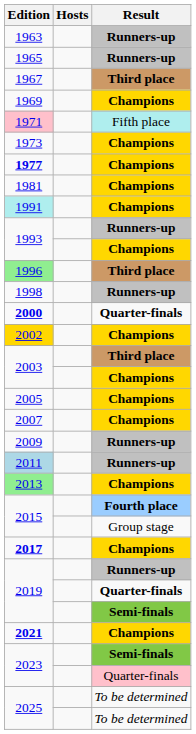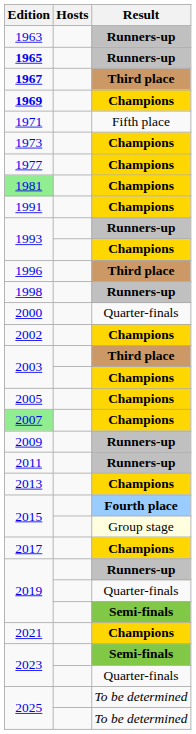1965 | Edition: normal -> bold
1967 | Edition: normal -> bold
1969 | Edition: normal -> bold
1971 | Edition: pink background -> no background
1971 | Result: paleturquoise background -> no background
1977 | Edition: bold -> normal
1981 | Edition: no background -> lightgreen background
1991 | Edition: paleturquoise background -> no background
1996 | Edition: lightgreen background -> no background
2000 | Edition: bold -> normal
2000 | Result: bold -> normal
2002 | Edition: gold background -> no background
2007 | Edition: no background -> lightgreen background
2011 | Edition: lightblue background -> no background
2013 | Edition: lightgreen background -> no background
2015 / Group stage | Result: no background -> lightyellow background
2017 | Edition: bold -> normal
2019 / Quarter-finals | Result: bold -> normal
2021 | Edition: bold -> normal
2023 / Quarter-finals | Result: pink background -> no background
